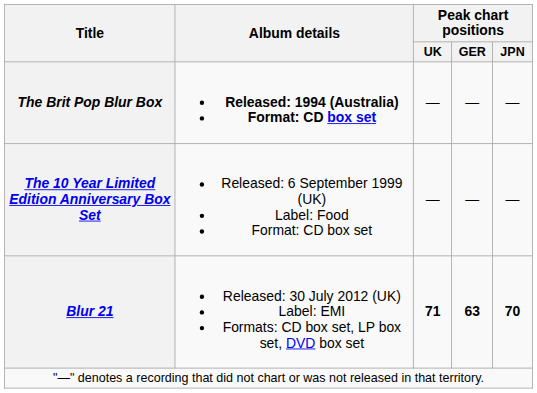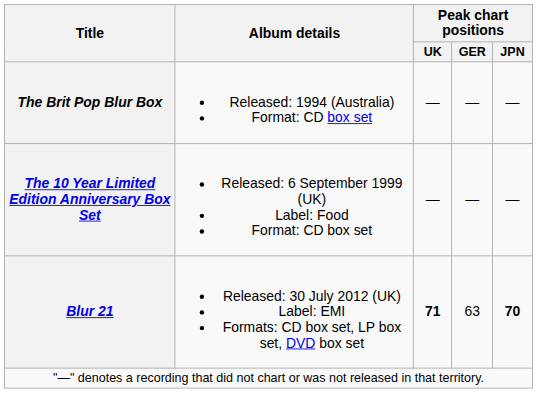The Brit Pop Blur Box | Album details: bold -> normal
Blur 21 | Peak chart positions / GER: bold -> normal
